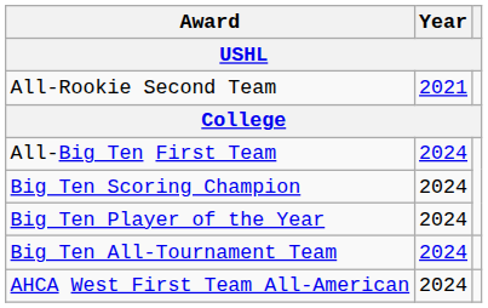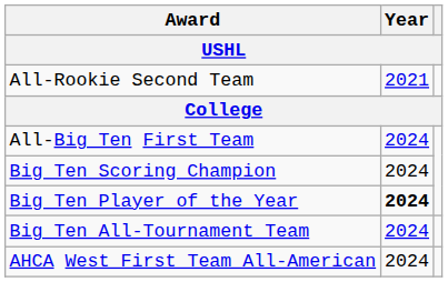Big Ten Player of the Year | Year: normal -> bold
